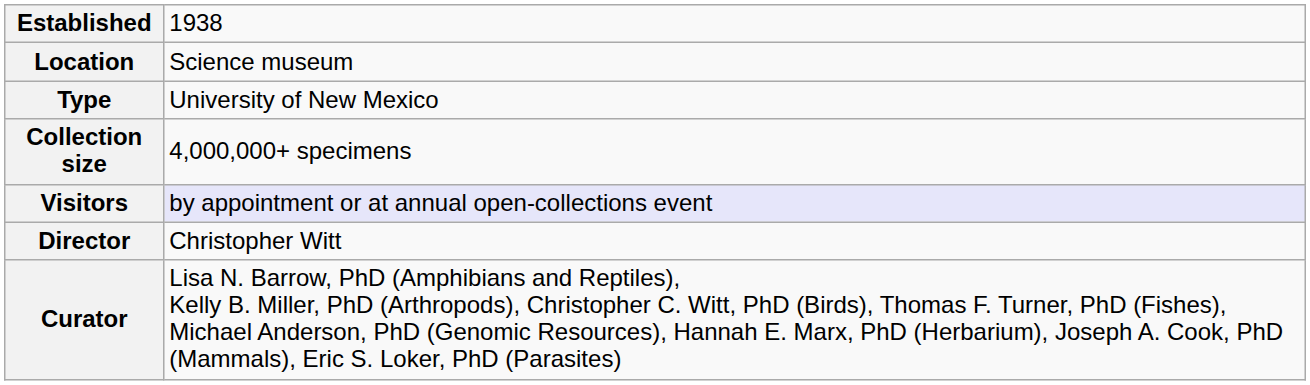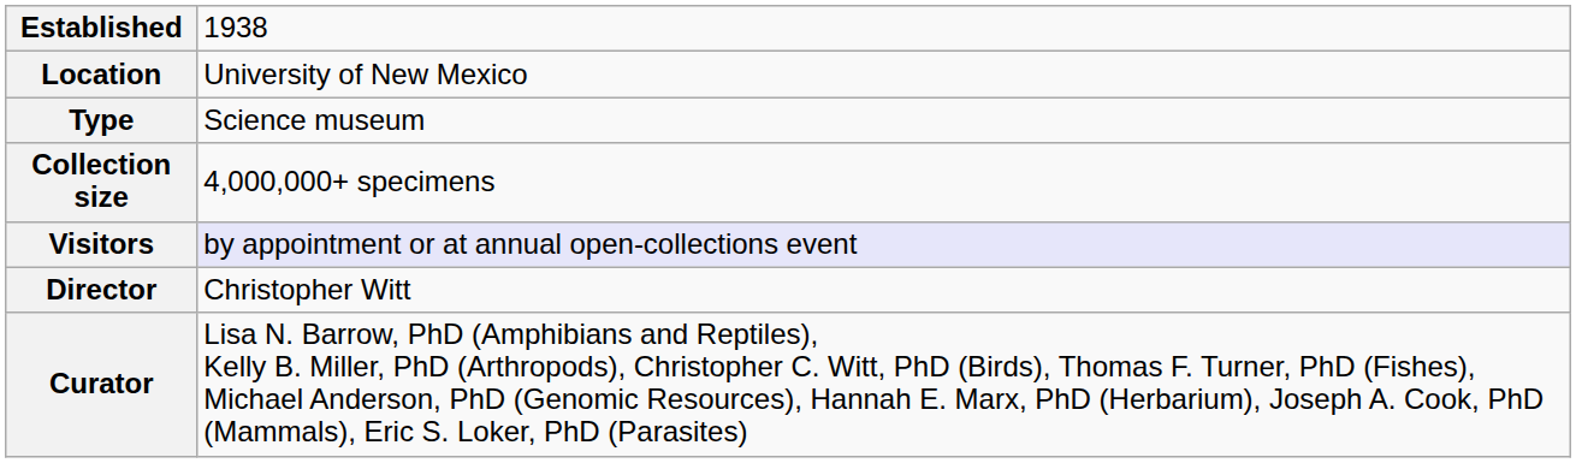Location | column 2: Science museum -> University of New Mexico
Type | column 2: University of New Mexico -> Science museum
